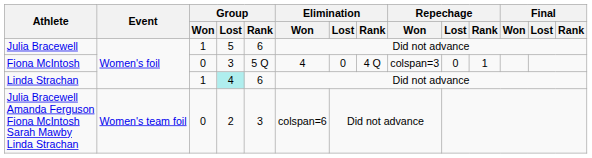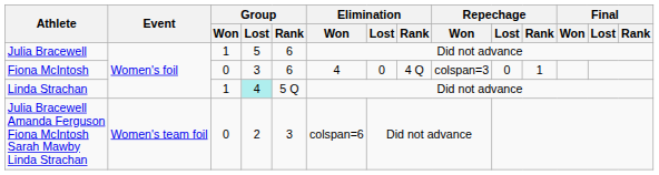Fiona McIntosh | Group / Rank: 5 Q -> 6
Linda Strachan | Group / Rank: 6 -> 5 Q
